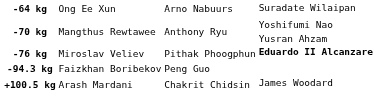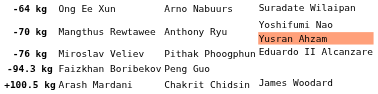-70 kg / Yusran Ahzam | column 4: no background -> lightsalmon background
-76 kg / Eduardo II Alcanzare | column 4: bold -> normal
